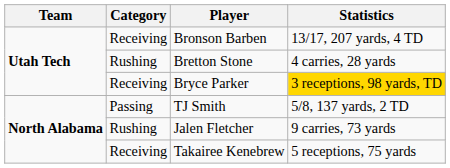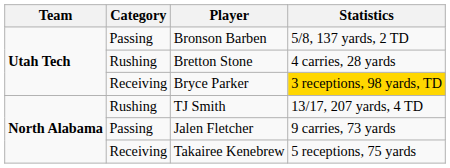Bronson Barben | Category: Receiving -> Passing
Bronson Barben | Statistics: 13/17, 207 yards, 4 TD -> 5/8, 137 yards, 2 TD
TJ Smith | Category: Passing -> Rushing
TJ Smith | Statistics: 5/8, 137 yards, 2 TD -> 13/17, 207 yards, 4 TD
Jalen Fletcher | Category: Rushing -> Passing
